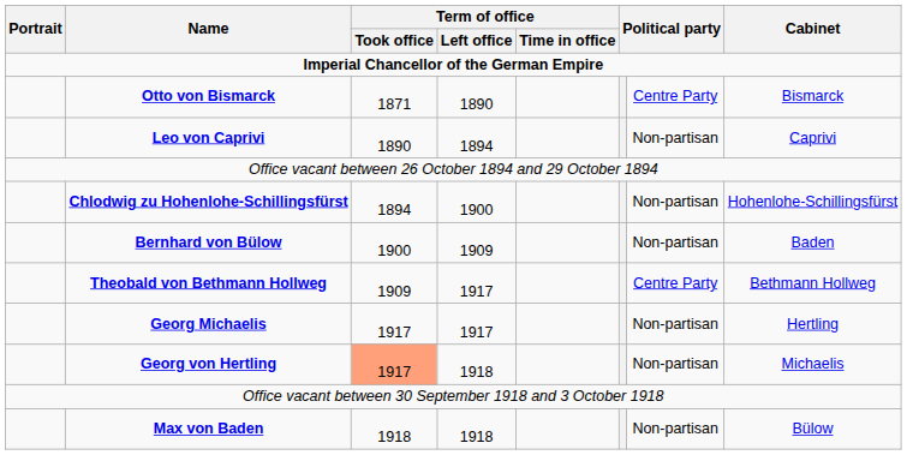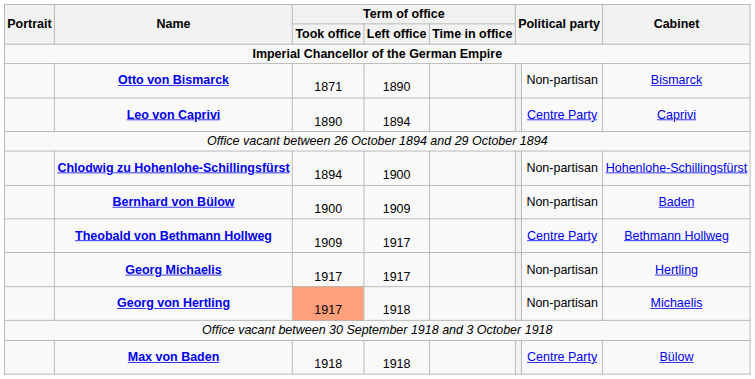Otto von Bismarck | column 7: Centre Party -> Non-partisan
Leo von Caprivi | column 7: Non-partisan -> Centre Party
Max von Baden | column 7: Non-partisan -> Centre Party
